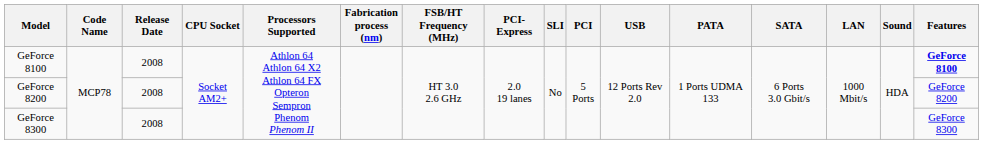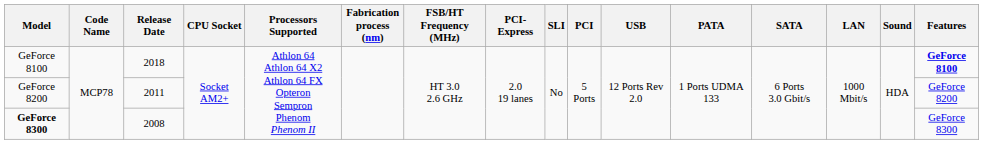row 2 | Release Date: 2008 -> 2018
row 3 | Release Date: 2008 -> 2011
row 4 | Model: normal -> bold
